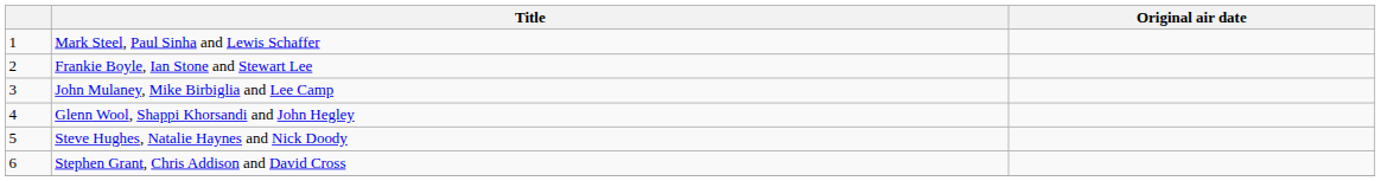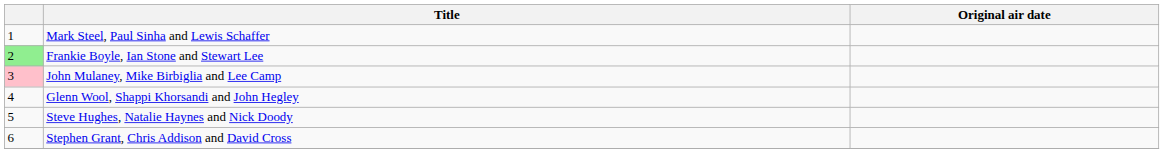Frankie Boyle, Ian Stone and Stewart Lee | column 1: no background -> lightgreen background
John Mulaney, Mike Birbiglia and Lee Camp | column 1: no background -> pink background
